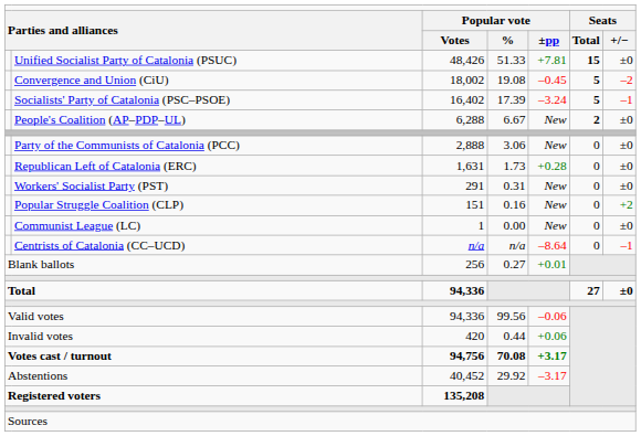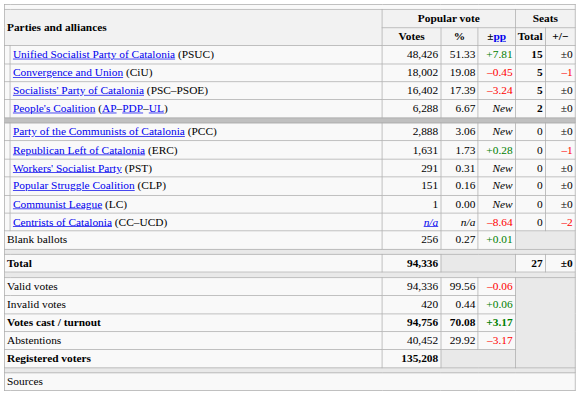Convergence and Union (CiU) | column 7: –2 -> –1
Socialists' Party of Catalonia (PSC–PSOE) | column 7: –1 -> ±0
Republican Left of Catalonia (ERC) | column 7: ±0 -> –1
Popular Struggle Coalition (CLP) | column 7: +2 -> ±0
Centrists of Catalonia (CC–UCD) | column 7: –1 -> –2
